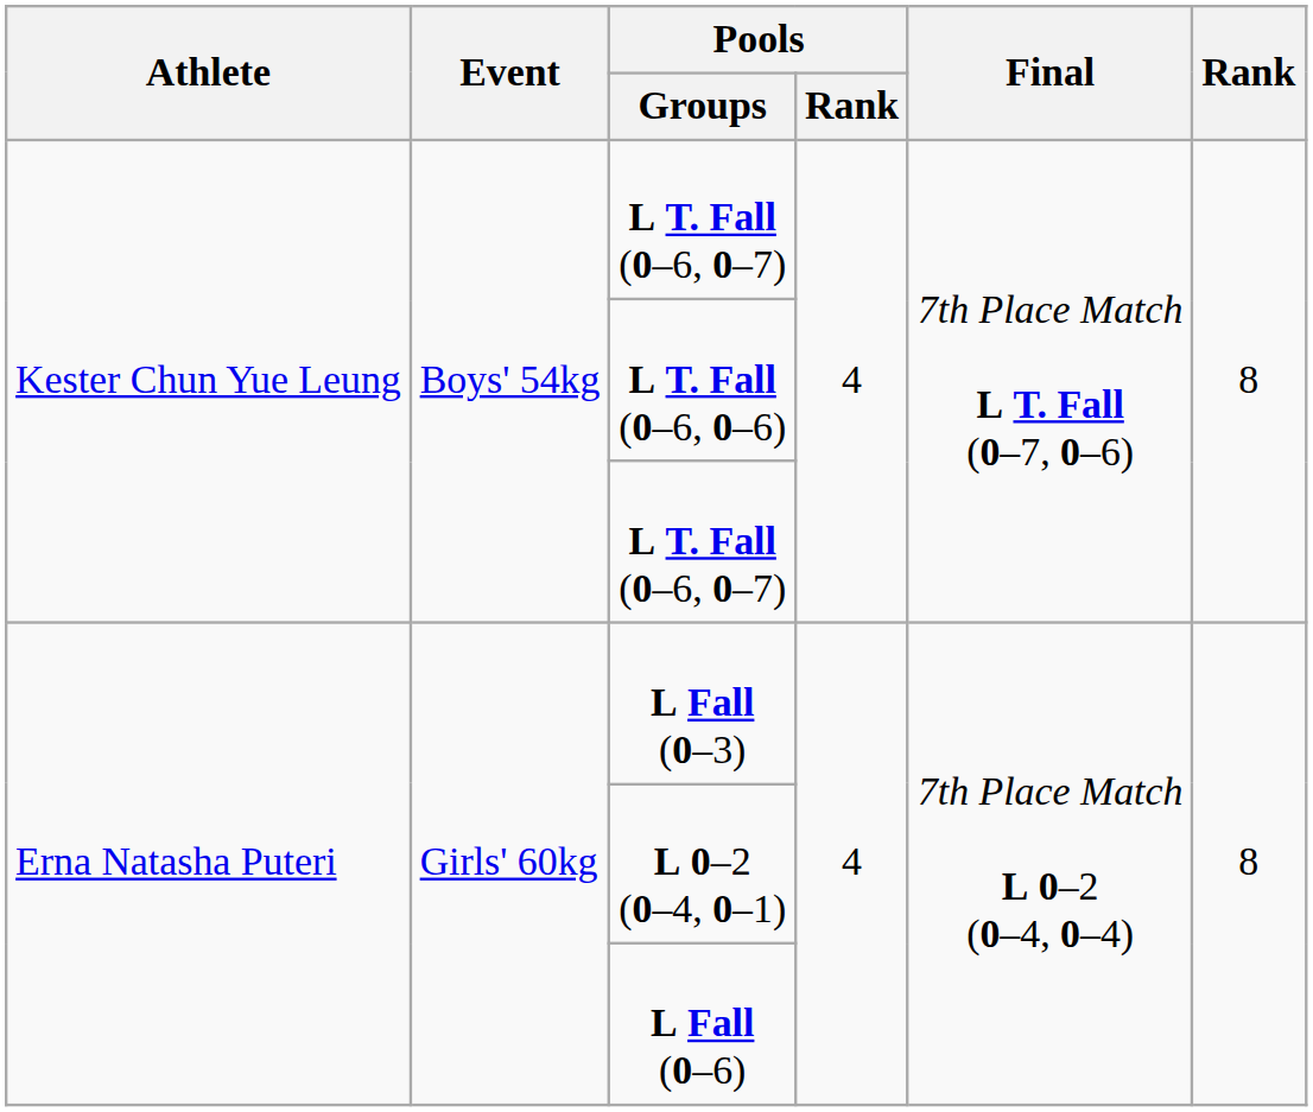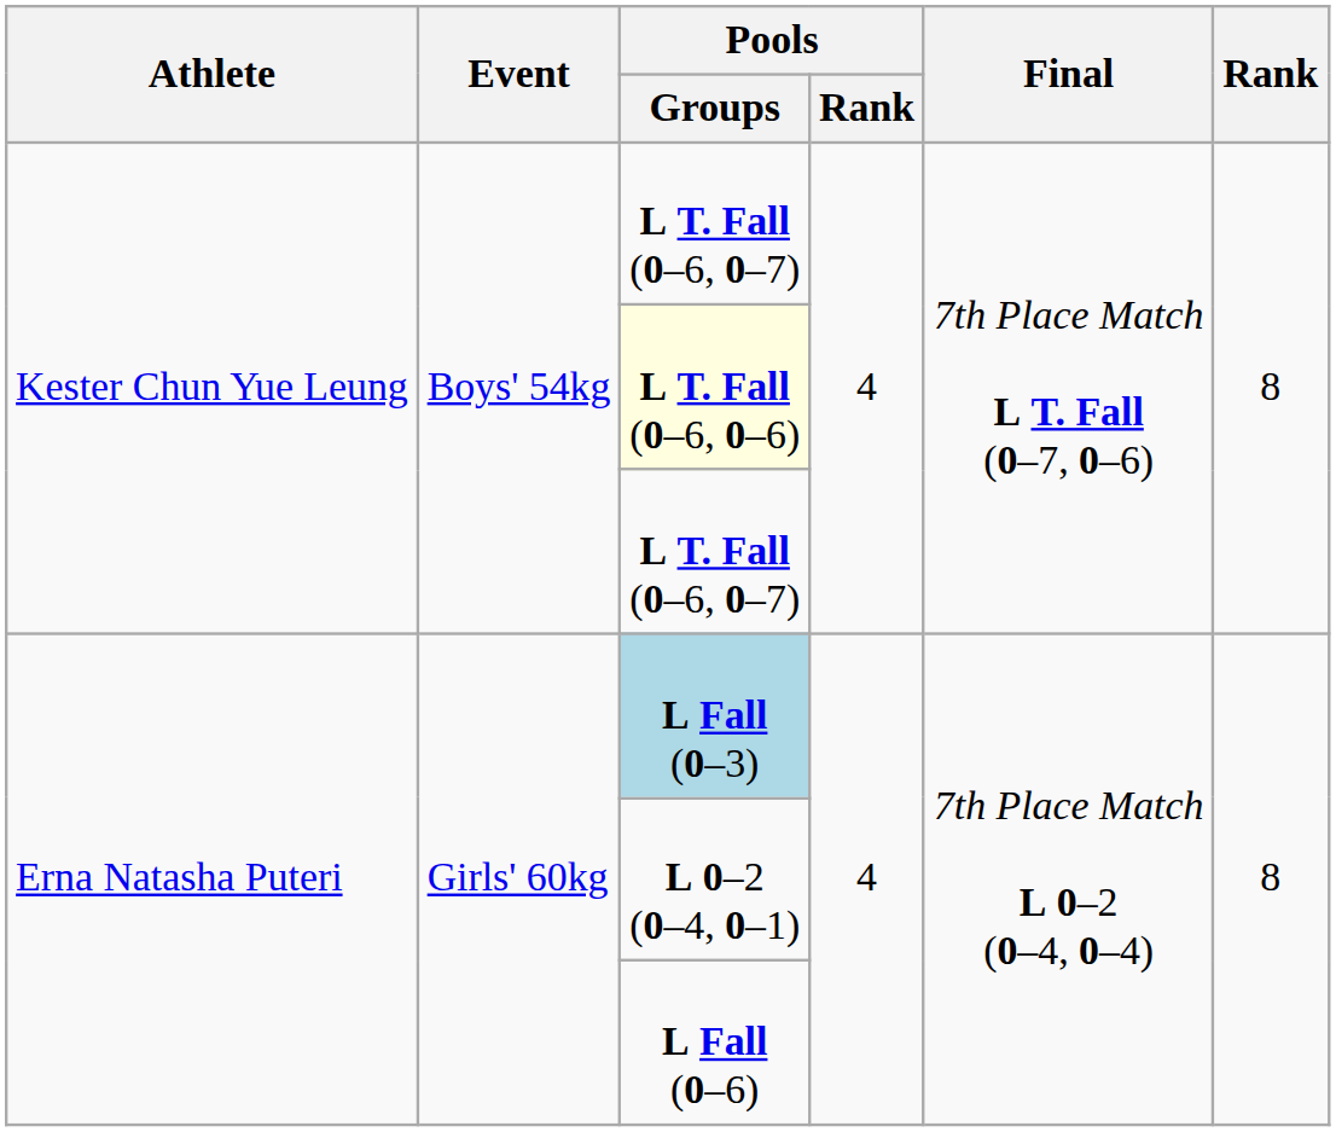L T. Fall (0–6, 0–6) | Pools / Groups: no background -> lightyellow background
L Fall (0–3) | Pools / Groups: no background -> lightblue background
